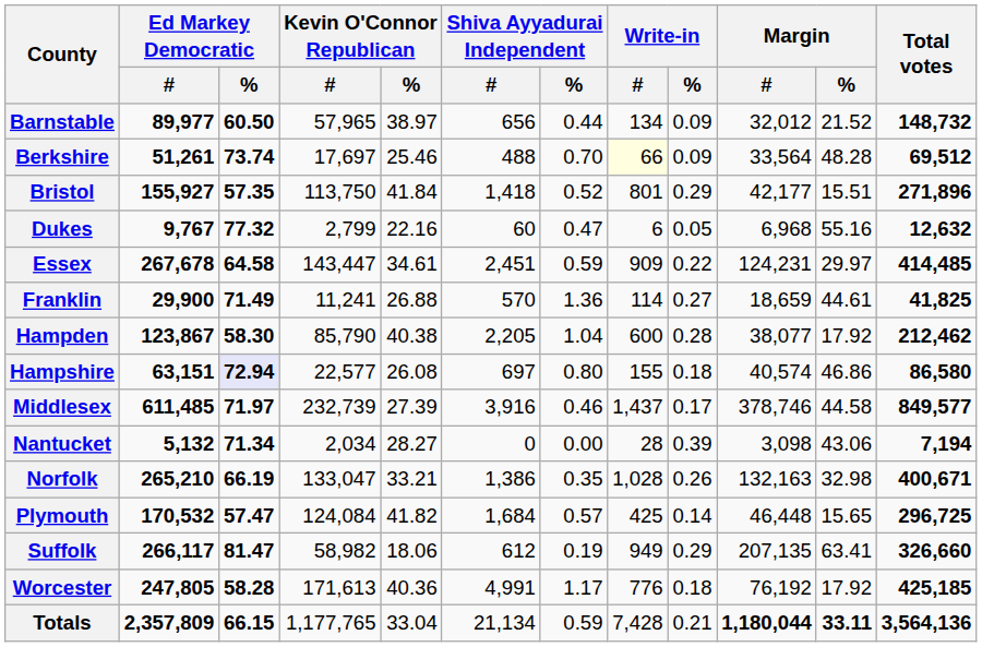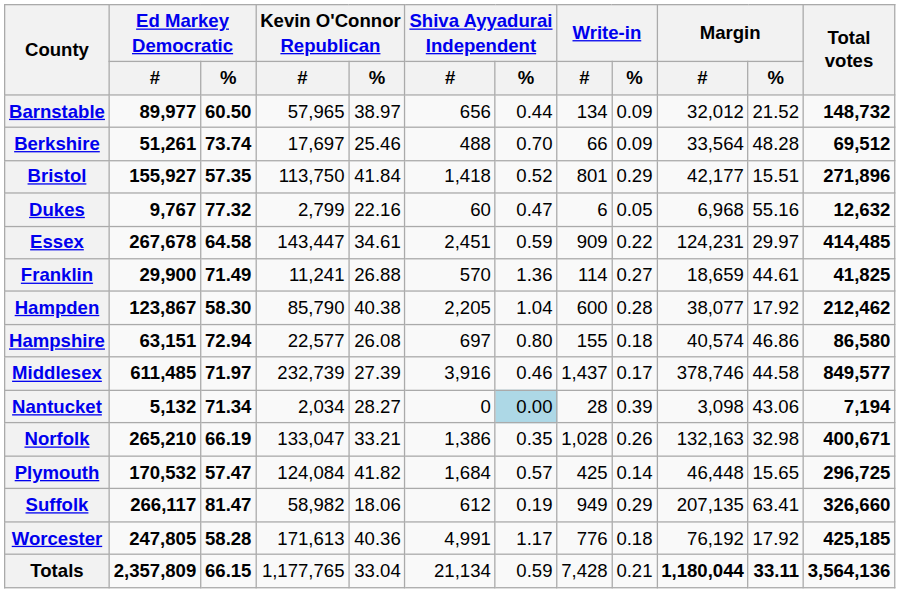Berkshire | Write-in / #: lightyellow background -> no background
Hampshire | Ed Markey Democratic / %: lavender background -> no background
Nantucket | Shiva Ayyadurai Independent / %: no background -> lightblue background
